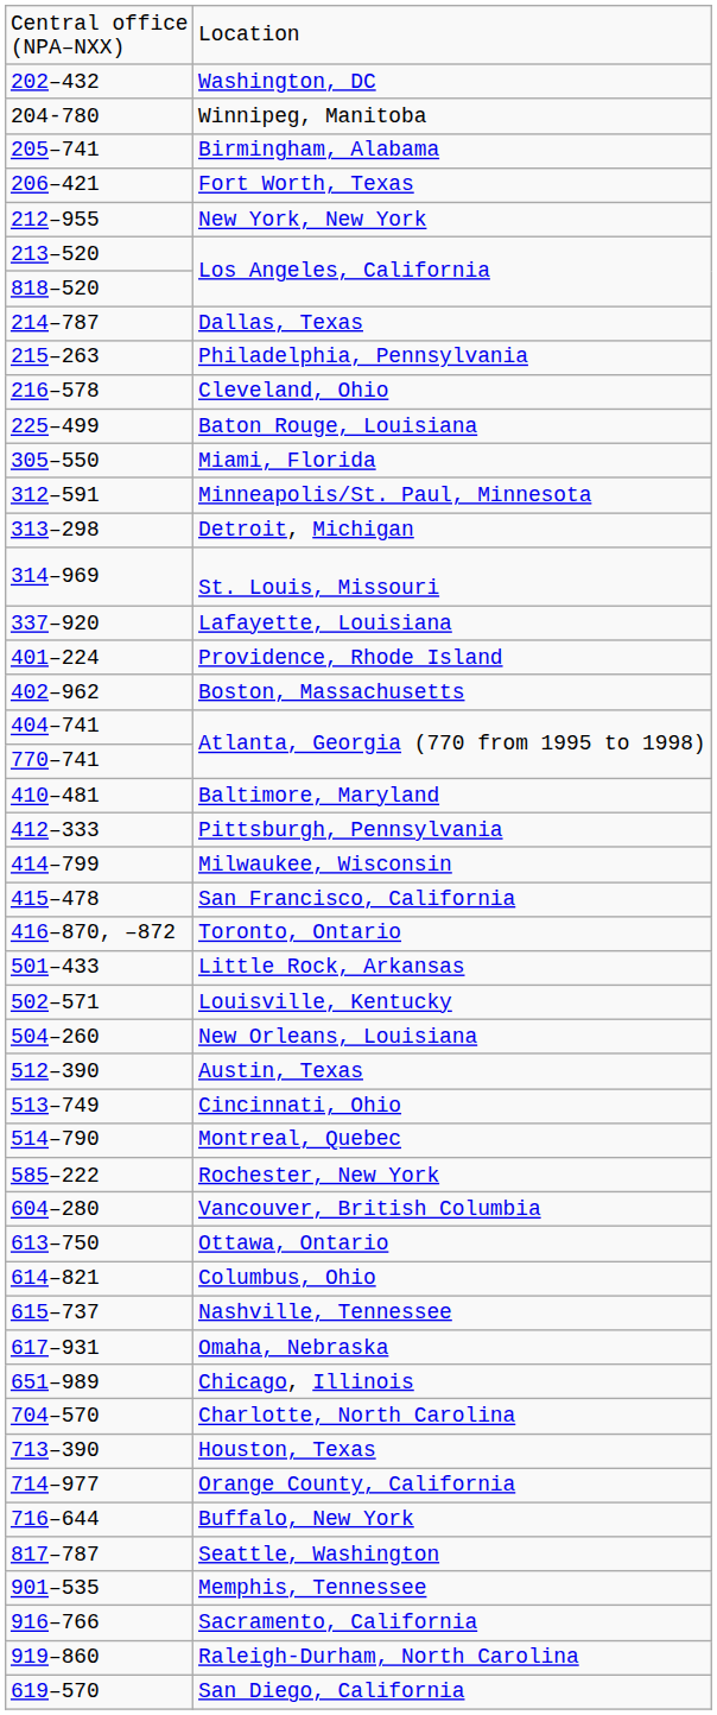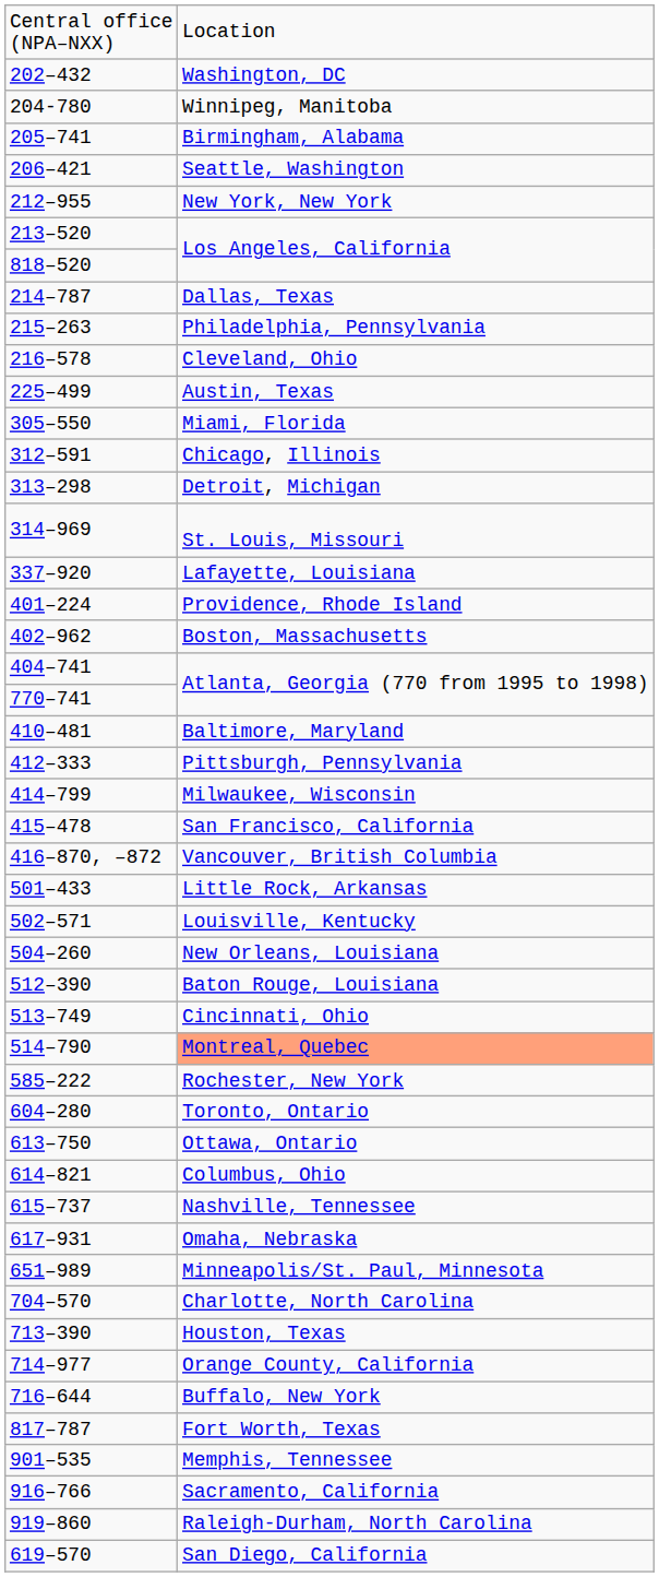row 5 | column 2: Fort Worth, Texas -> Seattle, Washington
row 12 | column 2: Baton Rouge, Louisiana -> Austin, Texas
row 14 | column 2: Minneapolis/St. Paul, Minnesota -> Chicago, Illinois
row 26 | column 2: Toronto, Ontario -> Vancouver, British Columbia
row 30 | column 2: Austin, Texas -> Baton Rouge, Louisiana
row 32 | column 2: no background -> lightsalmon background
row 34 | column 2: Vancouver, British Columbia -> Toronto, Ontario
row 39 | column 2: Chicago, Illinois -> Minneapolis/St. Paul, Minnesota
row 44 | column 2: Seattle, Washington -> Fort Worth, Texas
